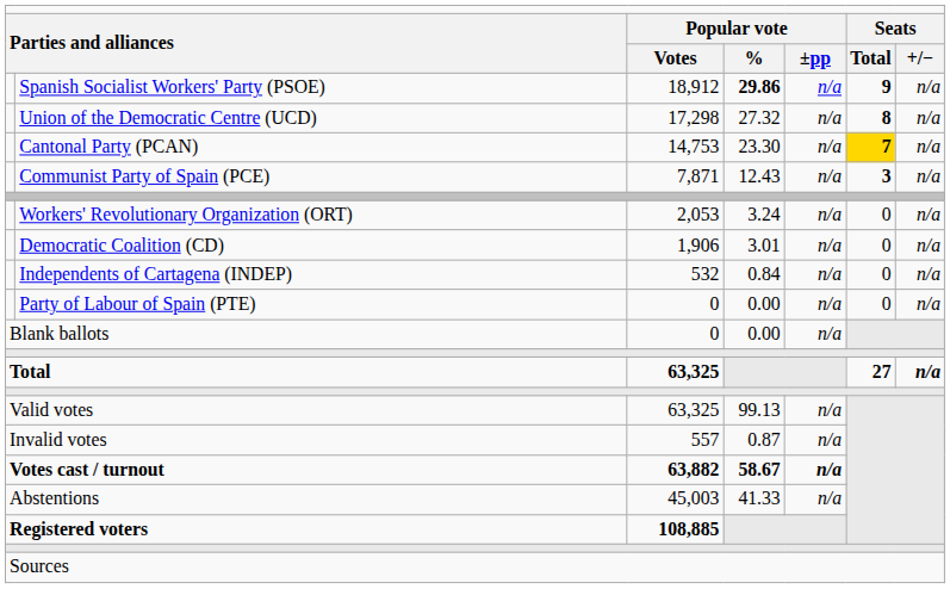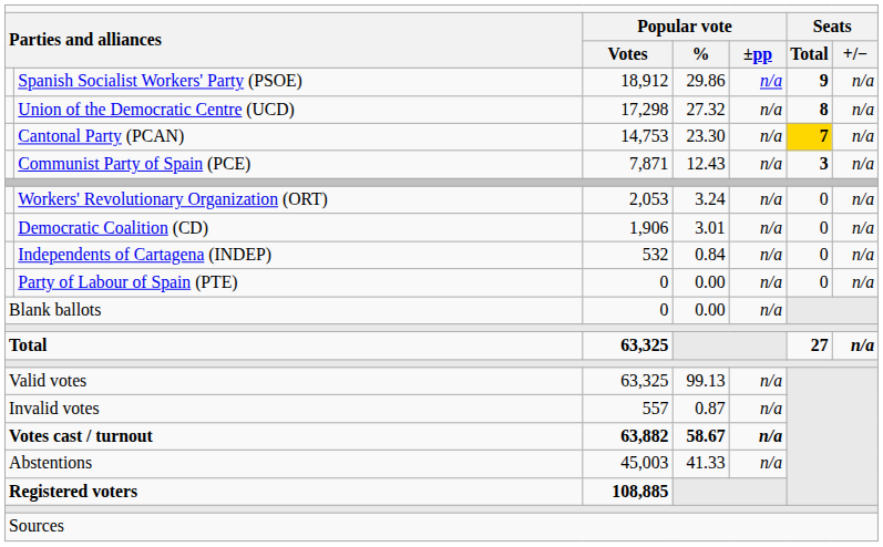Spanish Socialist Workers' Party (PSOE) | column 4: bold -> normal
